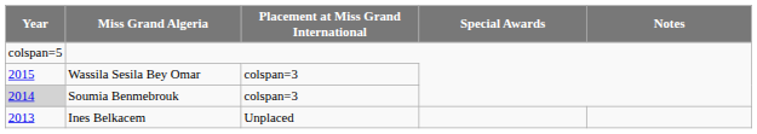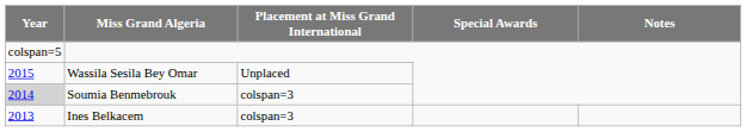Wassila Sesila Bey Omar | Placement at Miss Grand International: colspan=3 -> Unplaced
Ines Belkacem | Placement at Miss Grand International: Unplaced -> colspan=3
